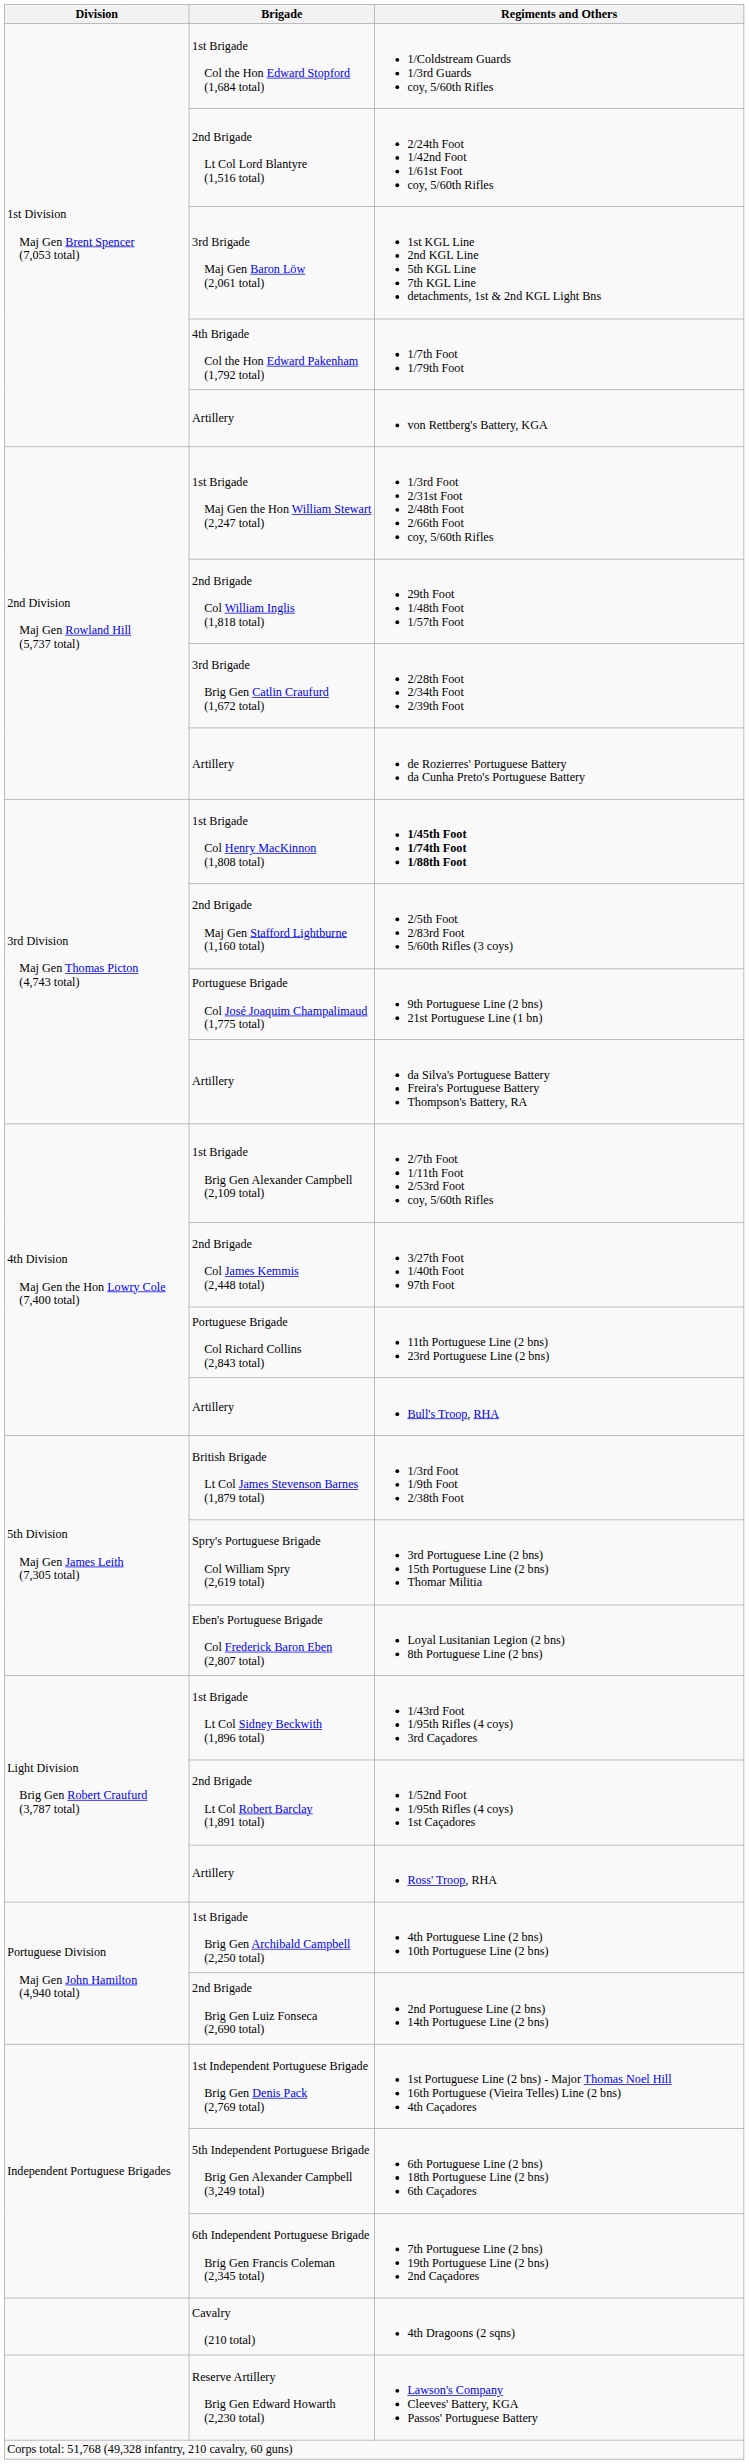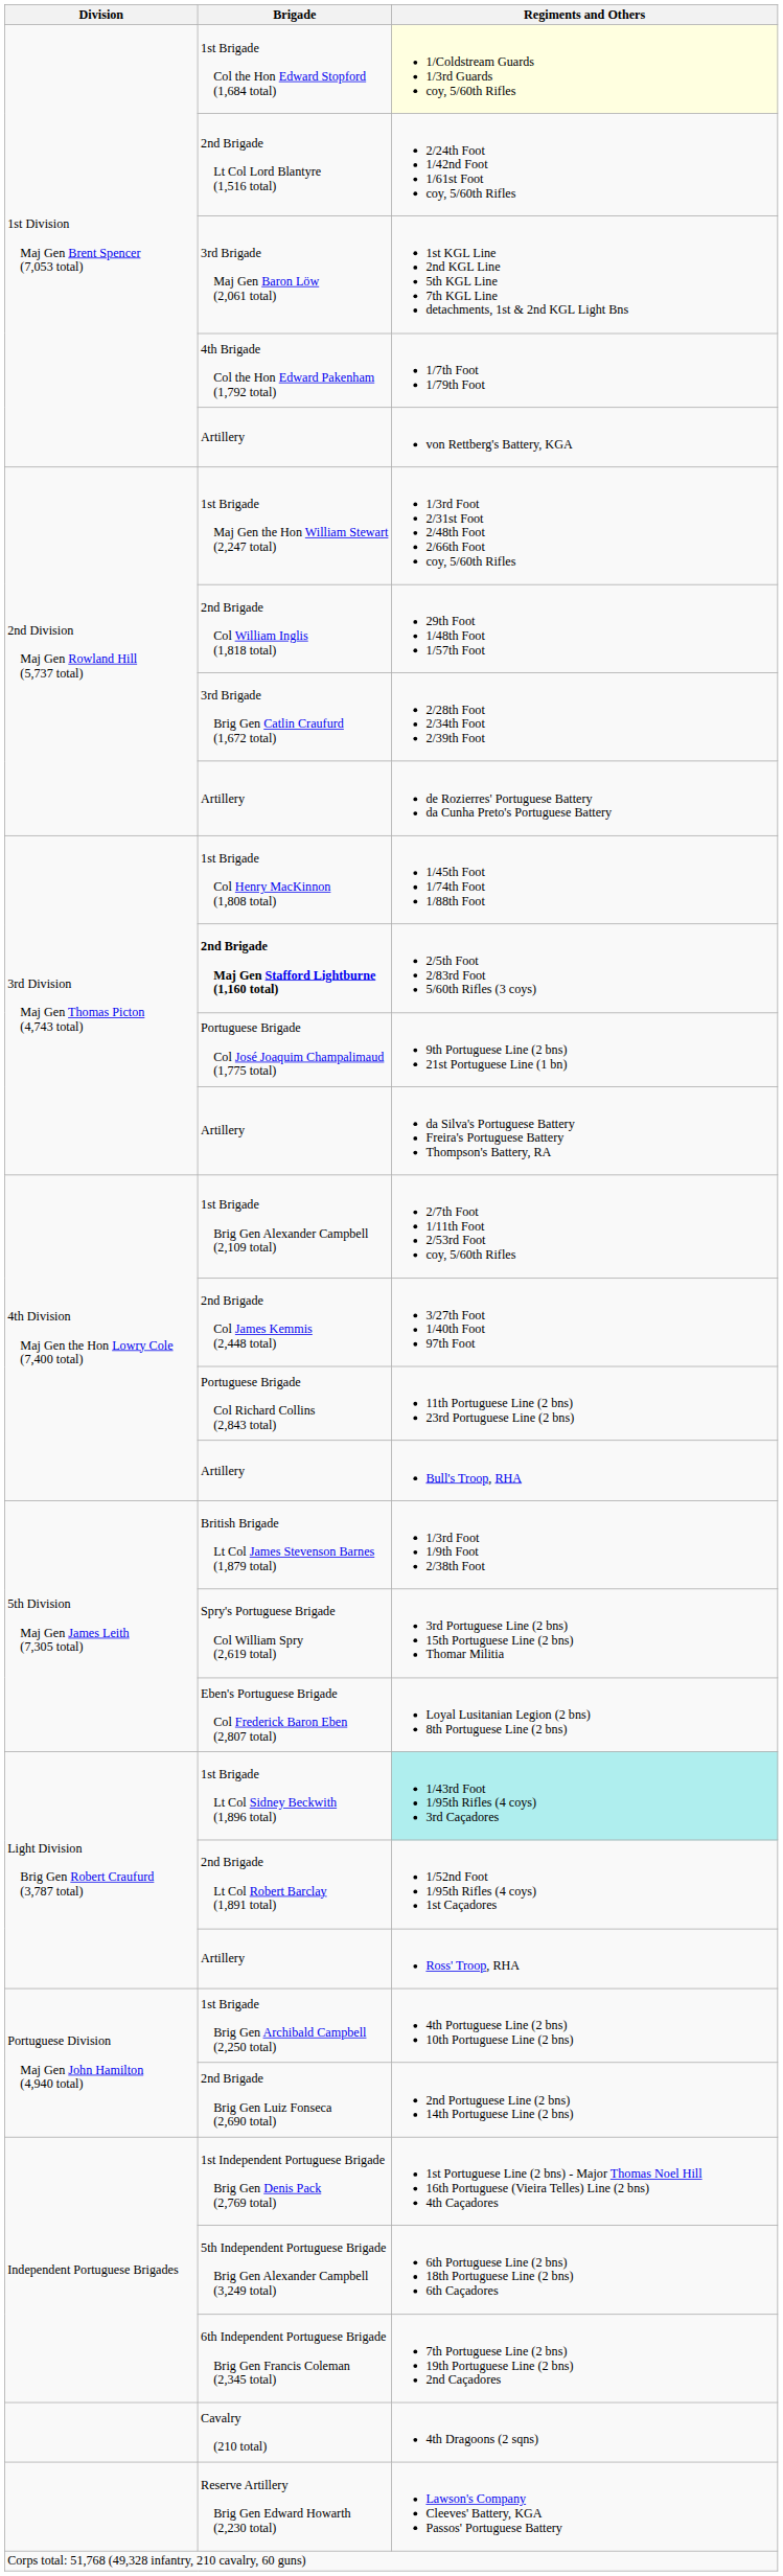row 2 | Regiments and Others: no background -> lightyellow background
row 11 | Regiments and Others: bold -> normal
row 12 | Brigade: normal -> bold
row 22 | Regiments and Others: no background -> paleturquoise background
